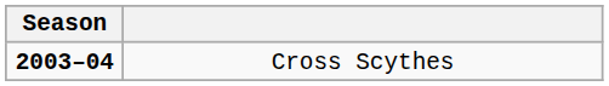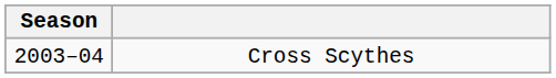Cross Scythes | Season: bold -> normal
